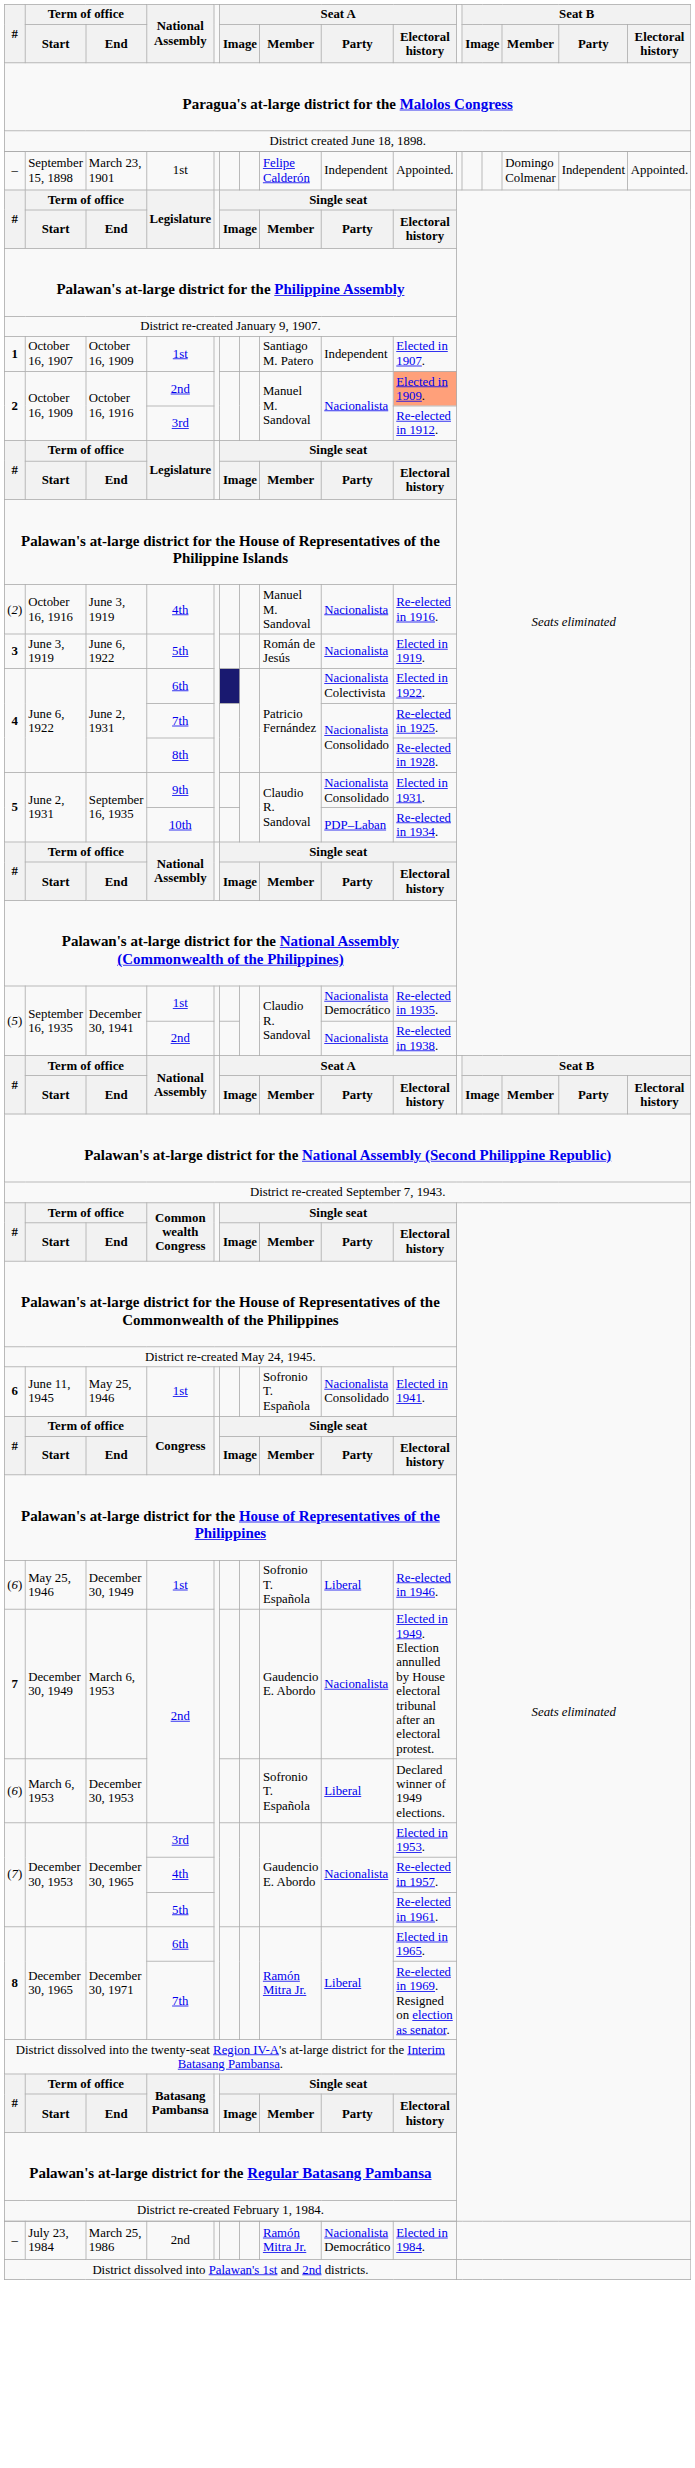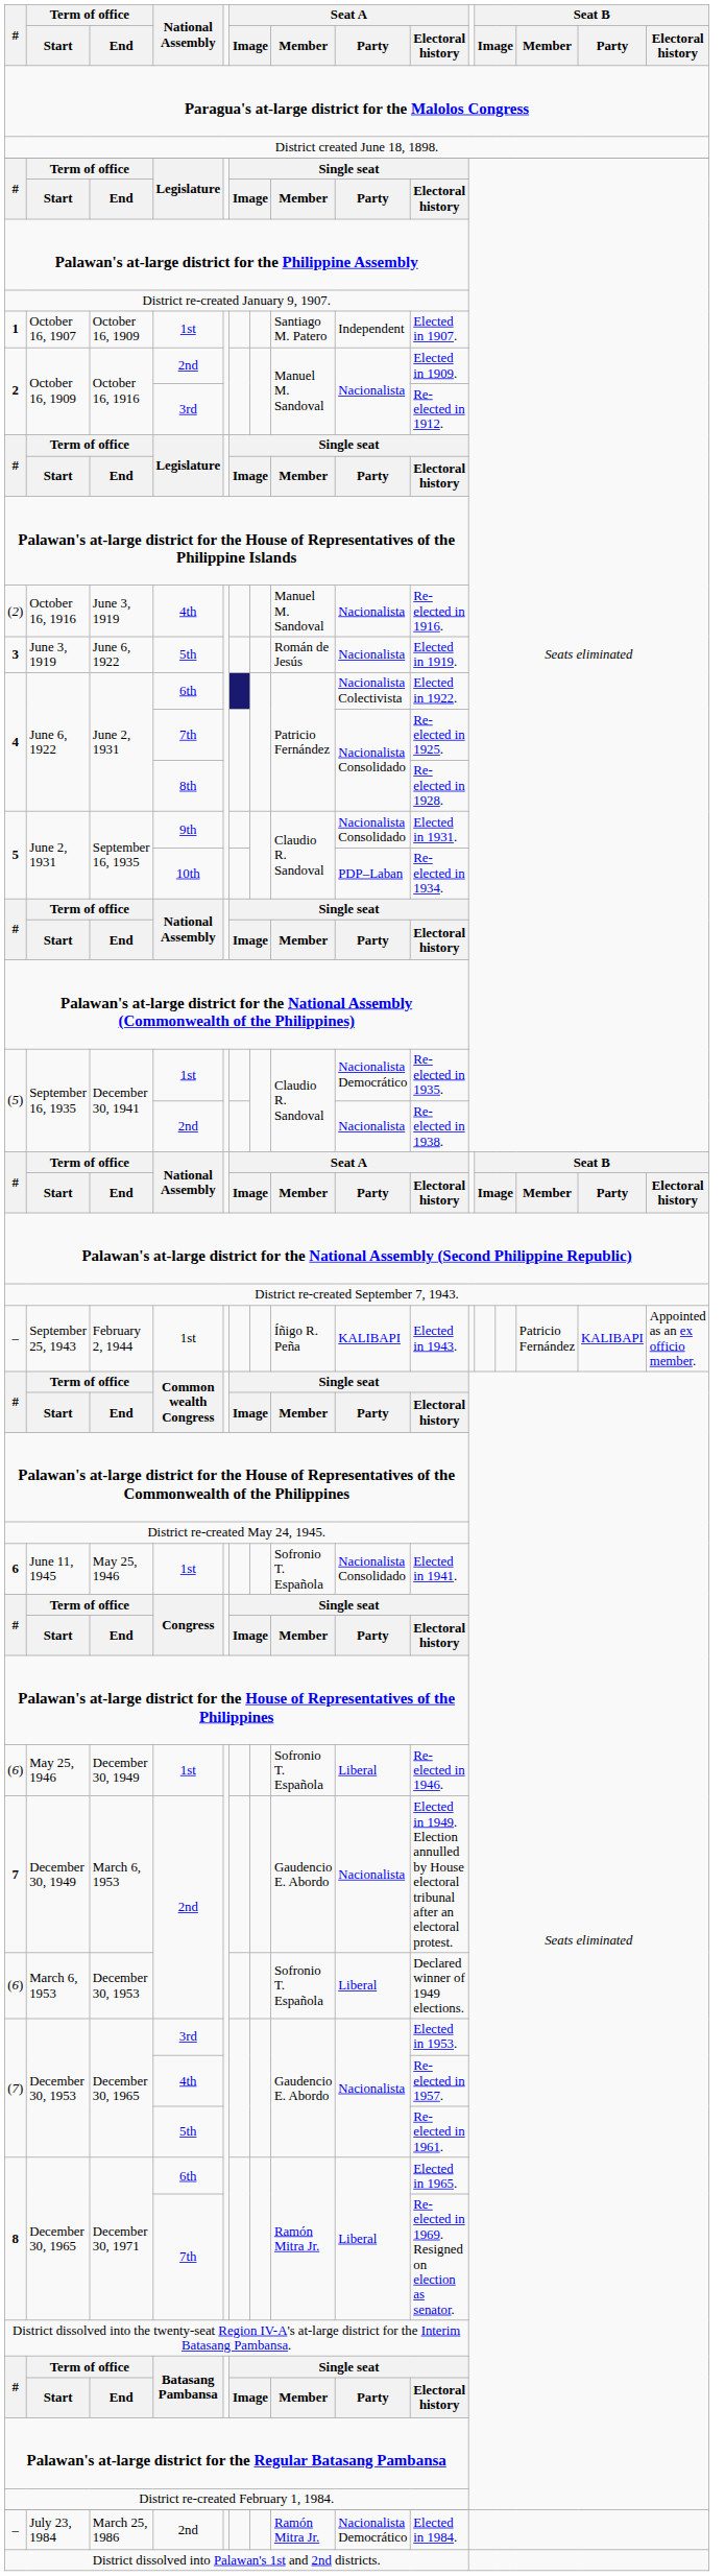- row: – | September 15, 1898 | March 23, 1901 | 1st | Felipe Calderón | Independent | Appointed. | Domingo Colmenar | Independent | Appointed.
October 16, 1909 / 2nd | Seat A / Electoral history: lightsalmon background -> no background
+ row: – | September 25, 1943 | February 2, 1944 | 1st | Íñigo R. Peña | KALIBAPI | Elected in 1943. | Patricio Fernández | KALIBAPI | Appointed as an ex officio member.
